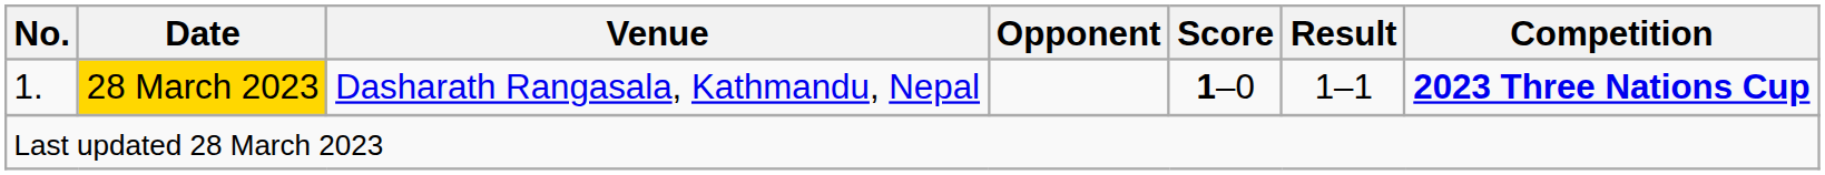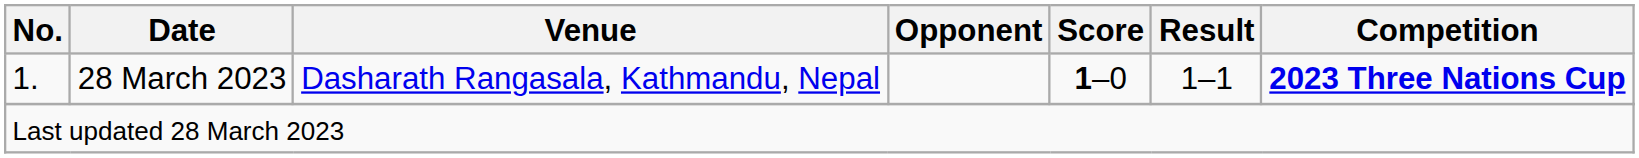1. | Date: gold background -> no background
